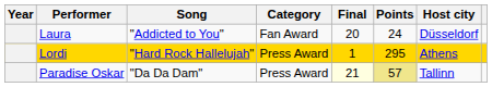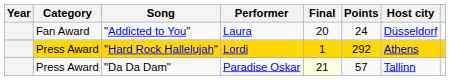columns swapped: Category <-> Performer
"Hard Rock Hallelujah" | Points: 295 -> 292
"Da Da Dam" | Points: khaki background -> no background
